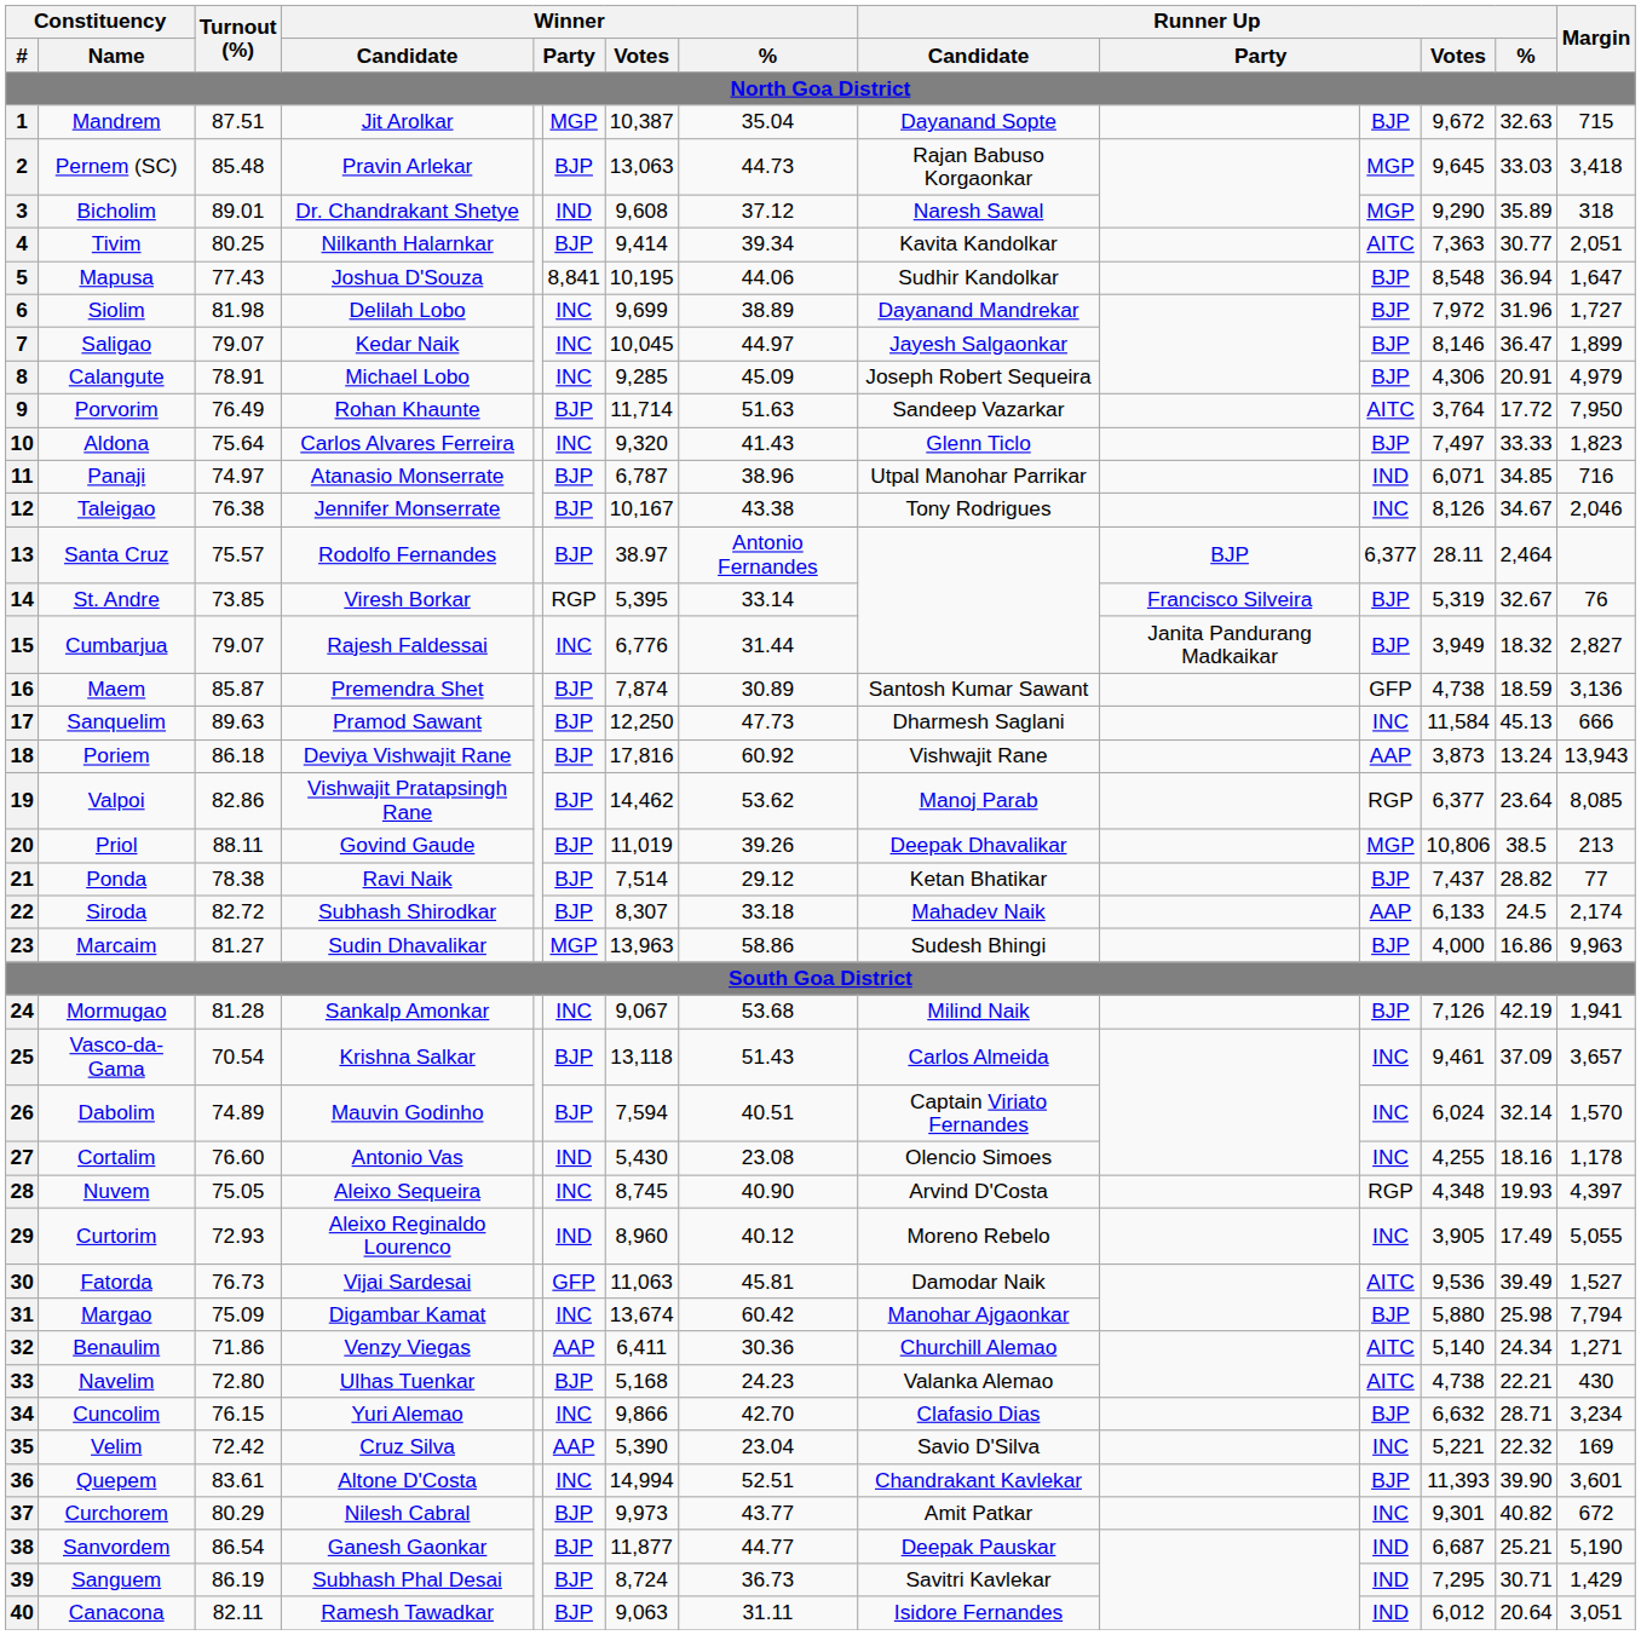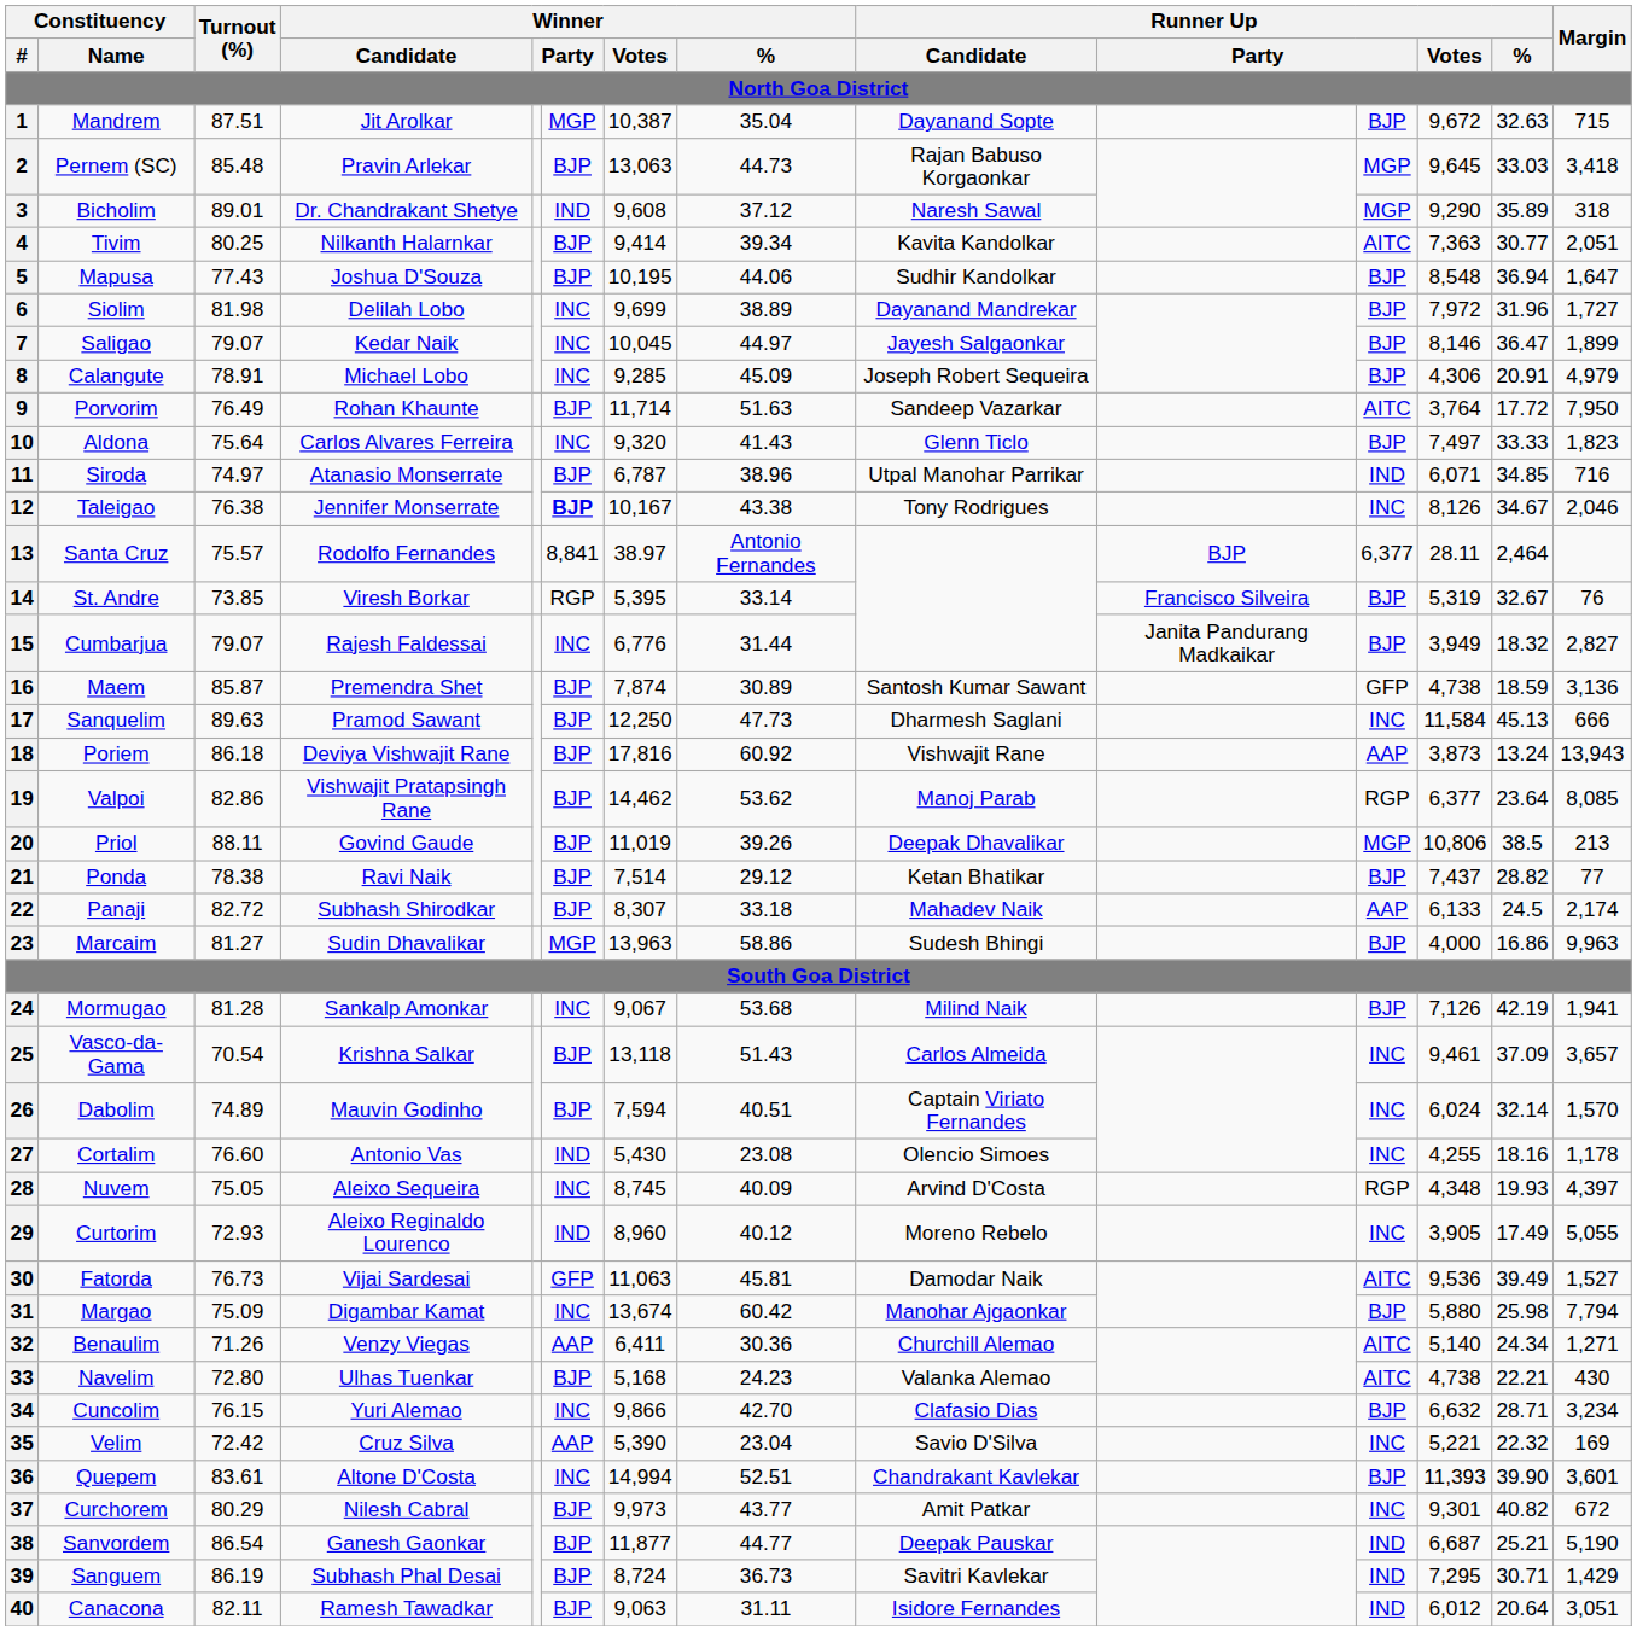5 | column 6: 8,841 -> BJP
11 | Constituency / Name: Panaji -> Siroda
12 | column 6: normal -> bold
13 | column 6: BJP -> 8,841
22 | Constituency / Name: Siroda -> Panaji
28 | Winner / %: 40.90 -> 40.09
32 | Turnout (%): 71.86 -> 71.26
